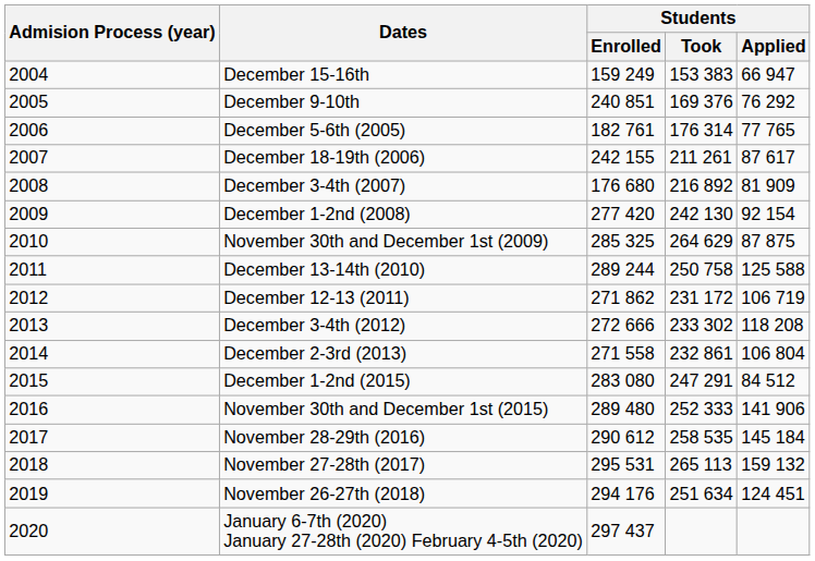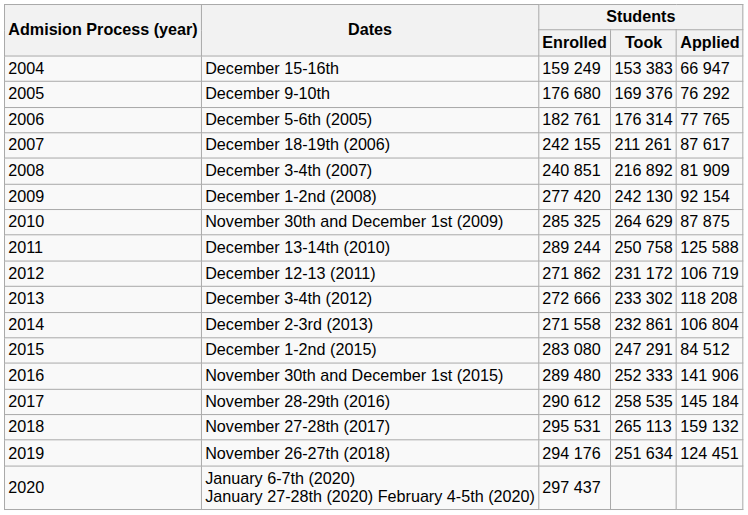December 9-10th | Students / Enrolled: 240 851 -> 176 680
December 3-4th (2007) | Students / Enrolled: 176 680 -> 240 851
